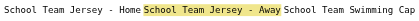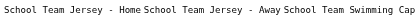School Team Jersey - Home | column 2: khaki background -> no background
